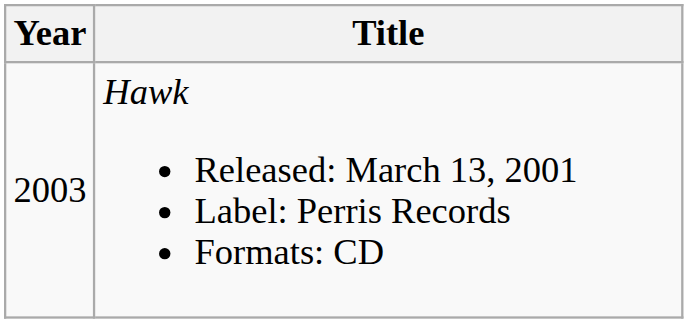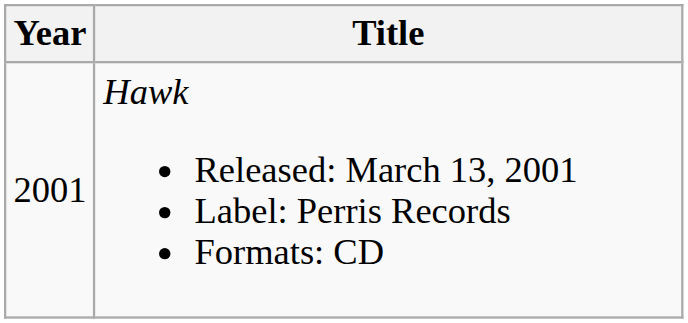row 2 | Year: 2003 -> 2001
